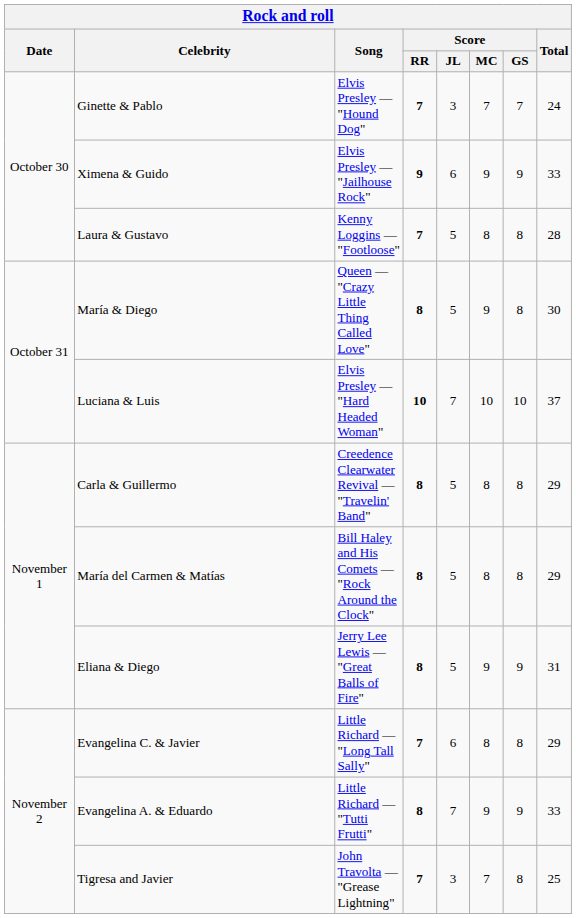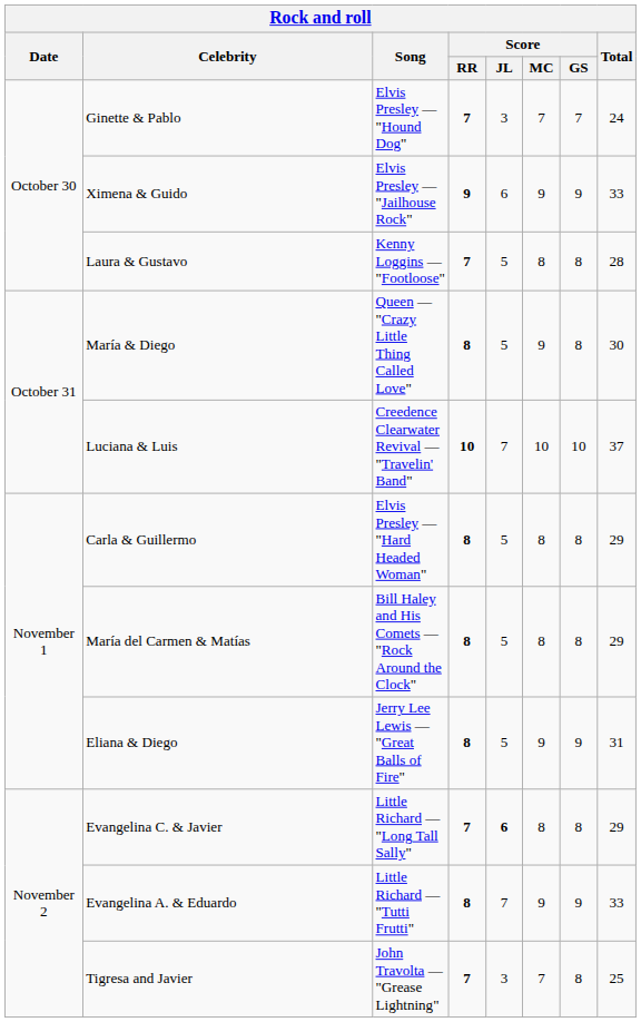Luciana & Luis | Song: Elvis Presley — "Hard Headed Woman" -> Creedence Clearwater Revival — "Travelin' Band"
Carla & Guillermo | Song: Creedence Clearwater Revival — "Travelin' Band" -> Elvis Presley — "Hard Headed Woman"
Evangelina C. & Javier | Score / JL: normal -> bold
